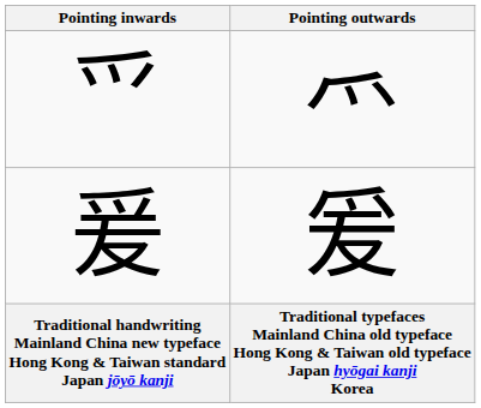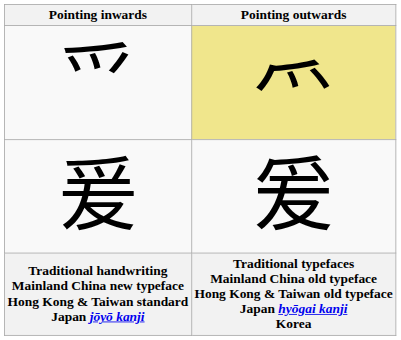row 2 | Pointing outwards: no background -> khaki background
